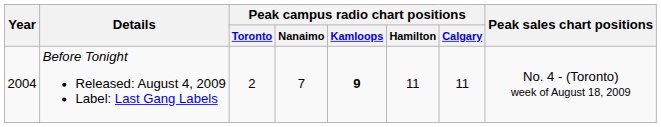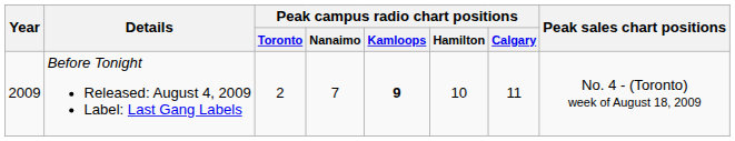row 3 | Year: 2004 -> 2009
row 3 | Peak campus radio chart positions / Hamilton: 11 -> 10
